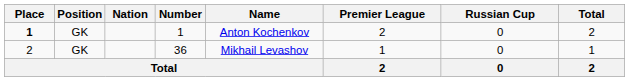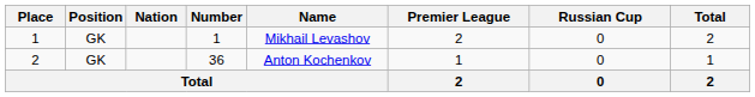row 2 | Place: bold -> normal
row 2 | Name: Anton Kochenkov -> Mikhail Levashov
row 3 | Name: Mikhail Levashov -> Anton Kochenkov
